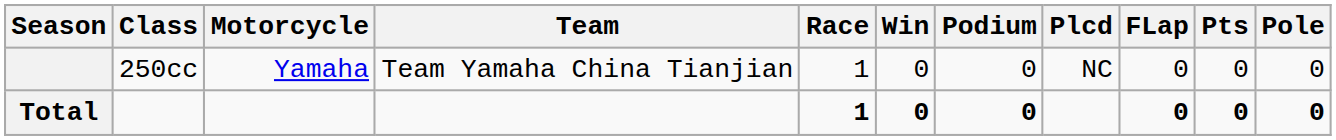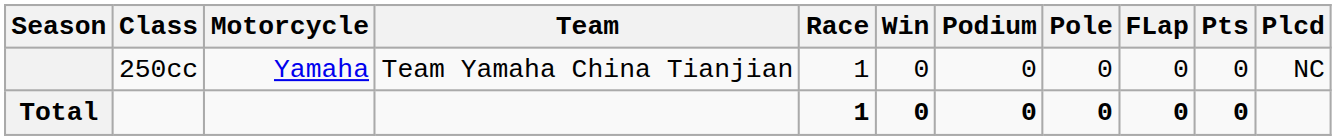columns swapped: Pole <-> Plcd
